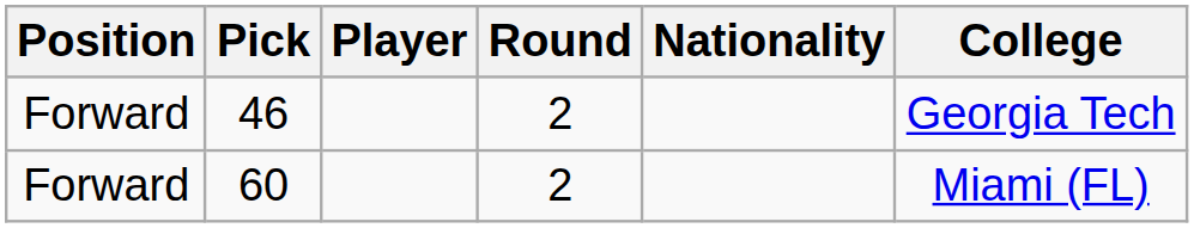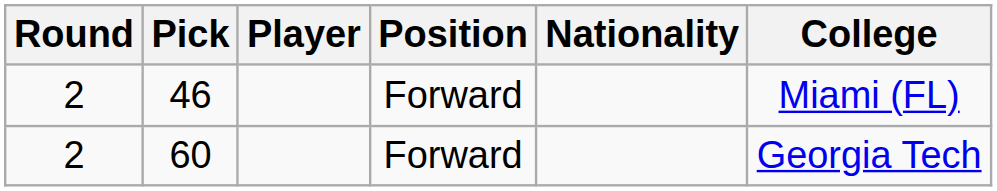columns swapped: Round <-> Position
46 | College: Georgia Tech -> Miami (FL)
60 | College: Miami (FL) -> Georgia Tech
